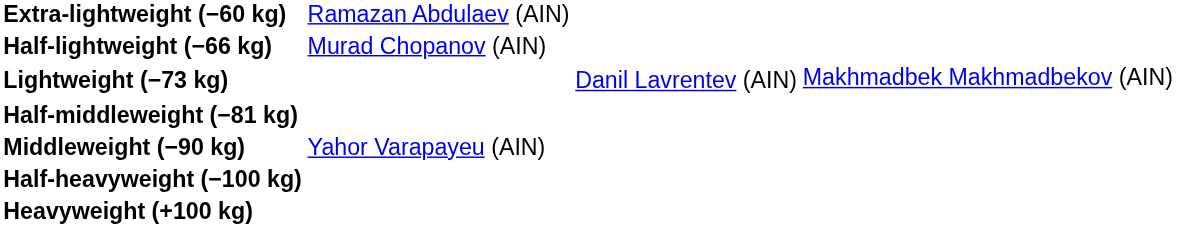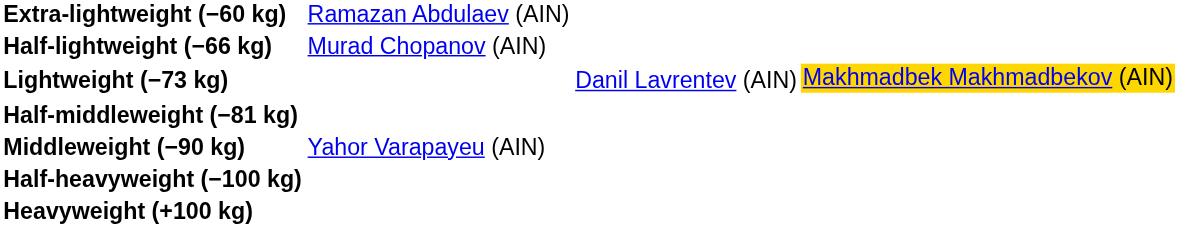Lightweight (−73 kg) / Makhmadbek Makhmadbekov (AIN) | column 4: no background -> gold background
